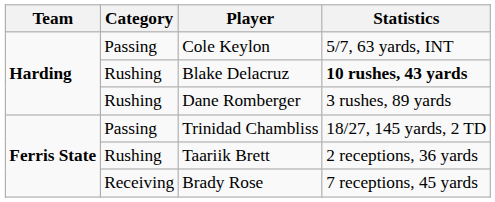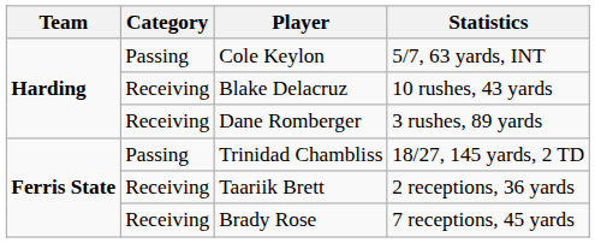Blake Delacruz | Category: Rushing -> Receiving
Blake Delacruz | Statistics: bold -> normal
Dane Romberger | Category: Rushing -> Receiving
Taariik Brett | Category: Rushing -> Receiving
